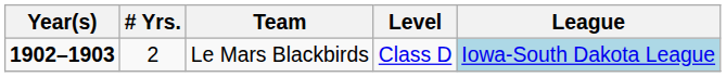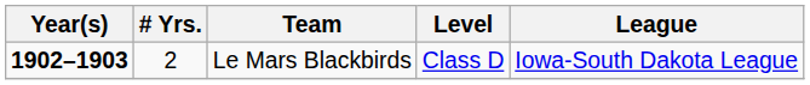Le Mars Blackbirds | League: lightblue background -> no background
